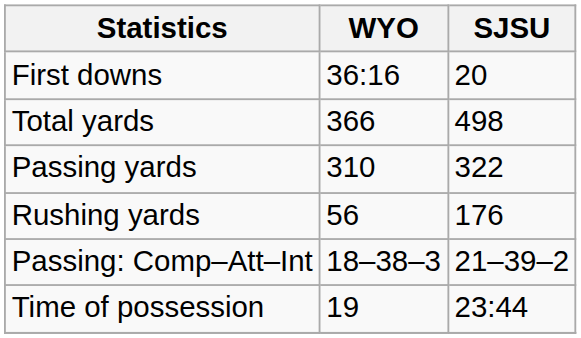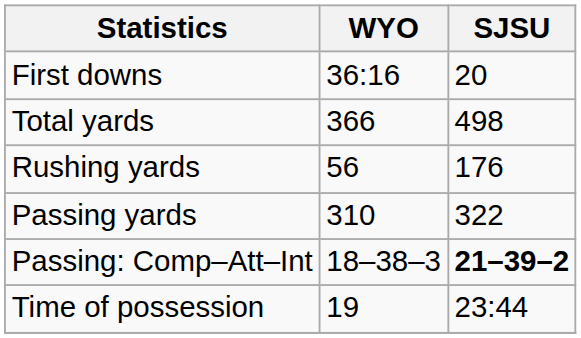rows swapped: Rushing yards <-> Passing yards
Passing: Comp–Att–Int | SJSU: normal -> bold
